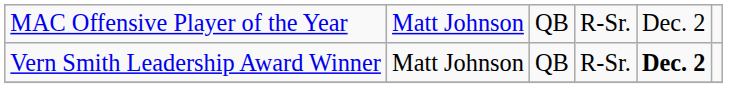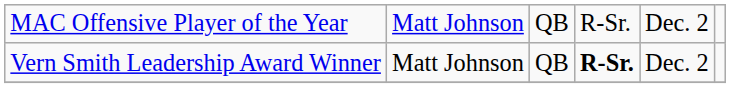Vern Smith Leadership Award Winner | column 4: normal -> bold
Vern Smith Leadership Award Winner | column 5: bold -> normal
